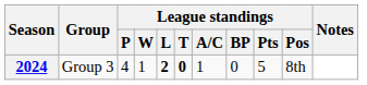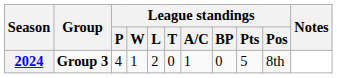2024 | Group: normal -> bold
2024 | League standings / L: bold -> normal
2024 | League standings / T: bold -> normal
